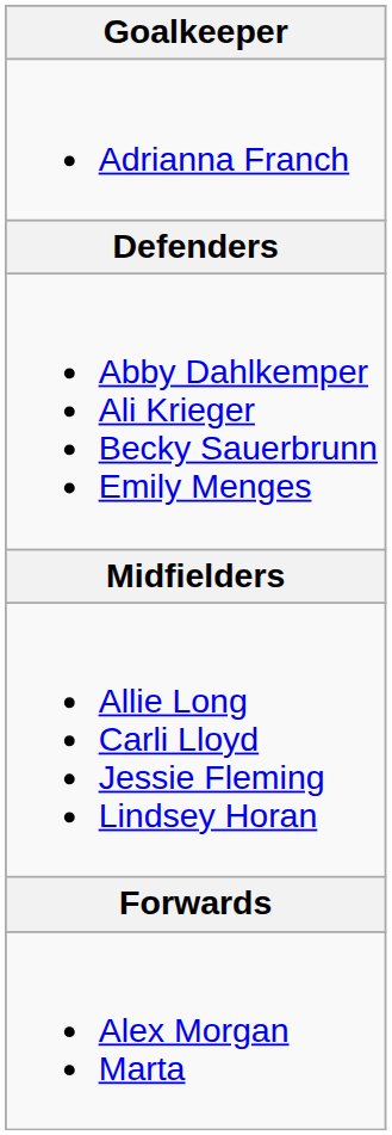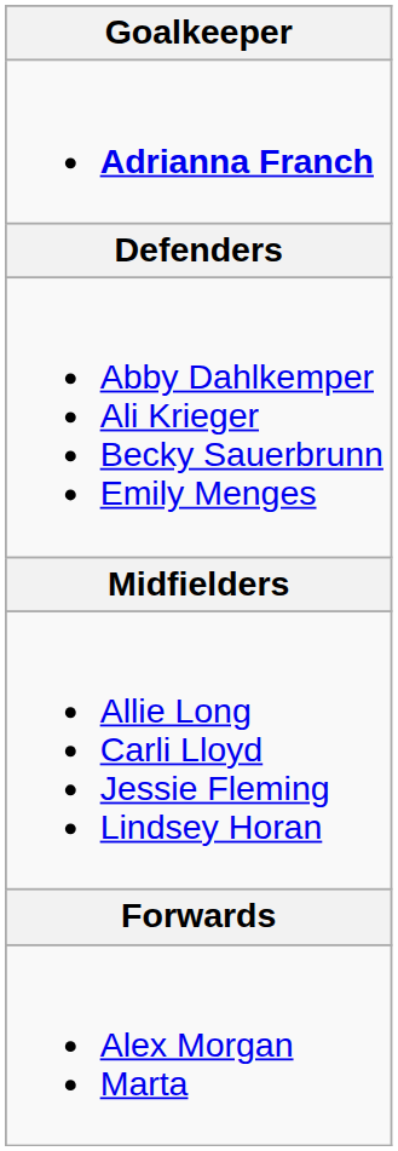row 2 | column 1: normal -> bold
